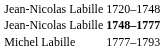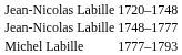row 2 | column 2: bold -> normal
